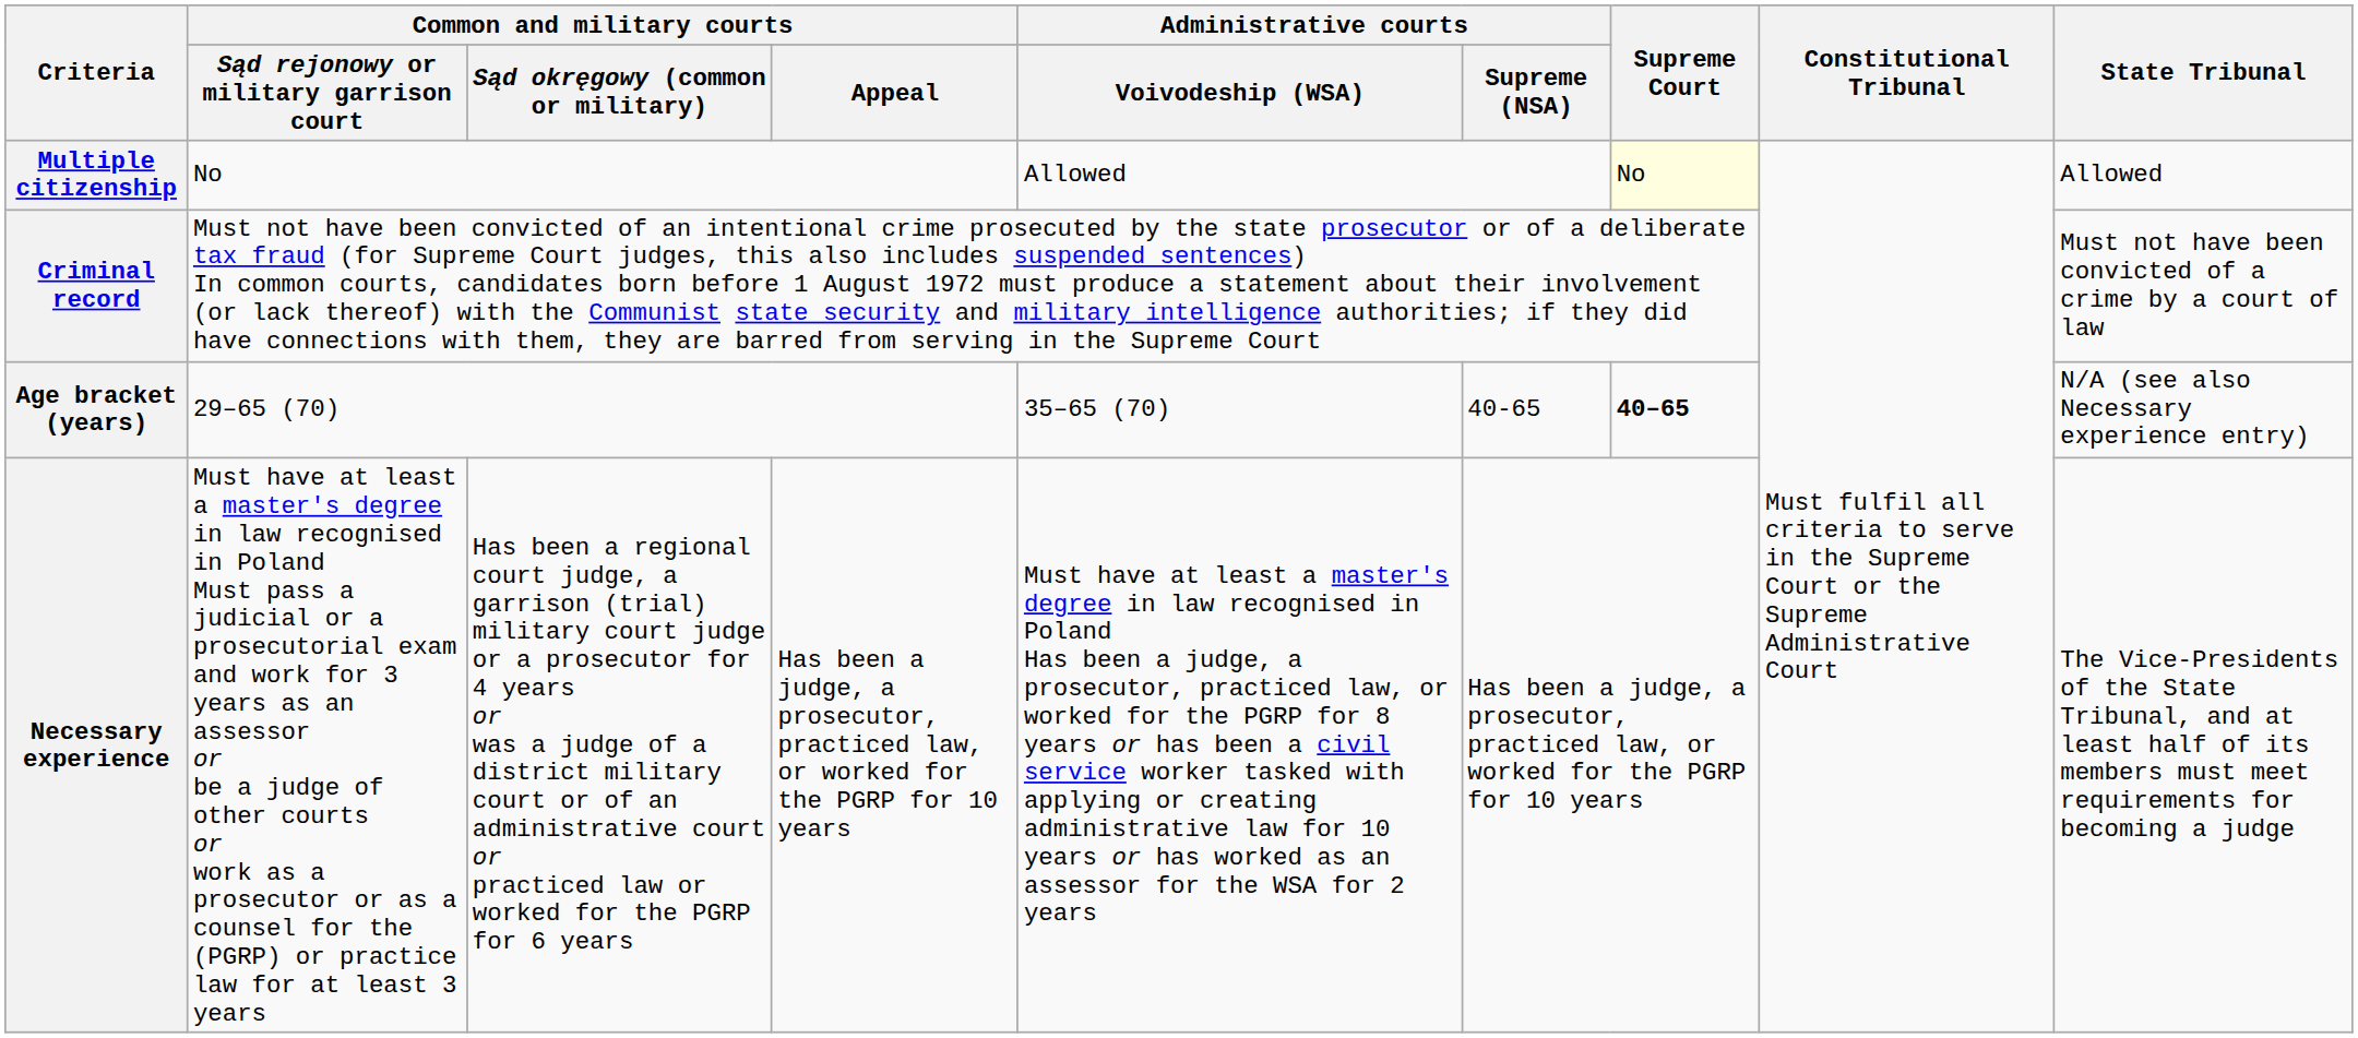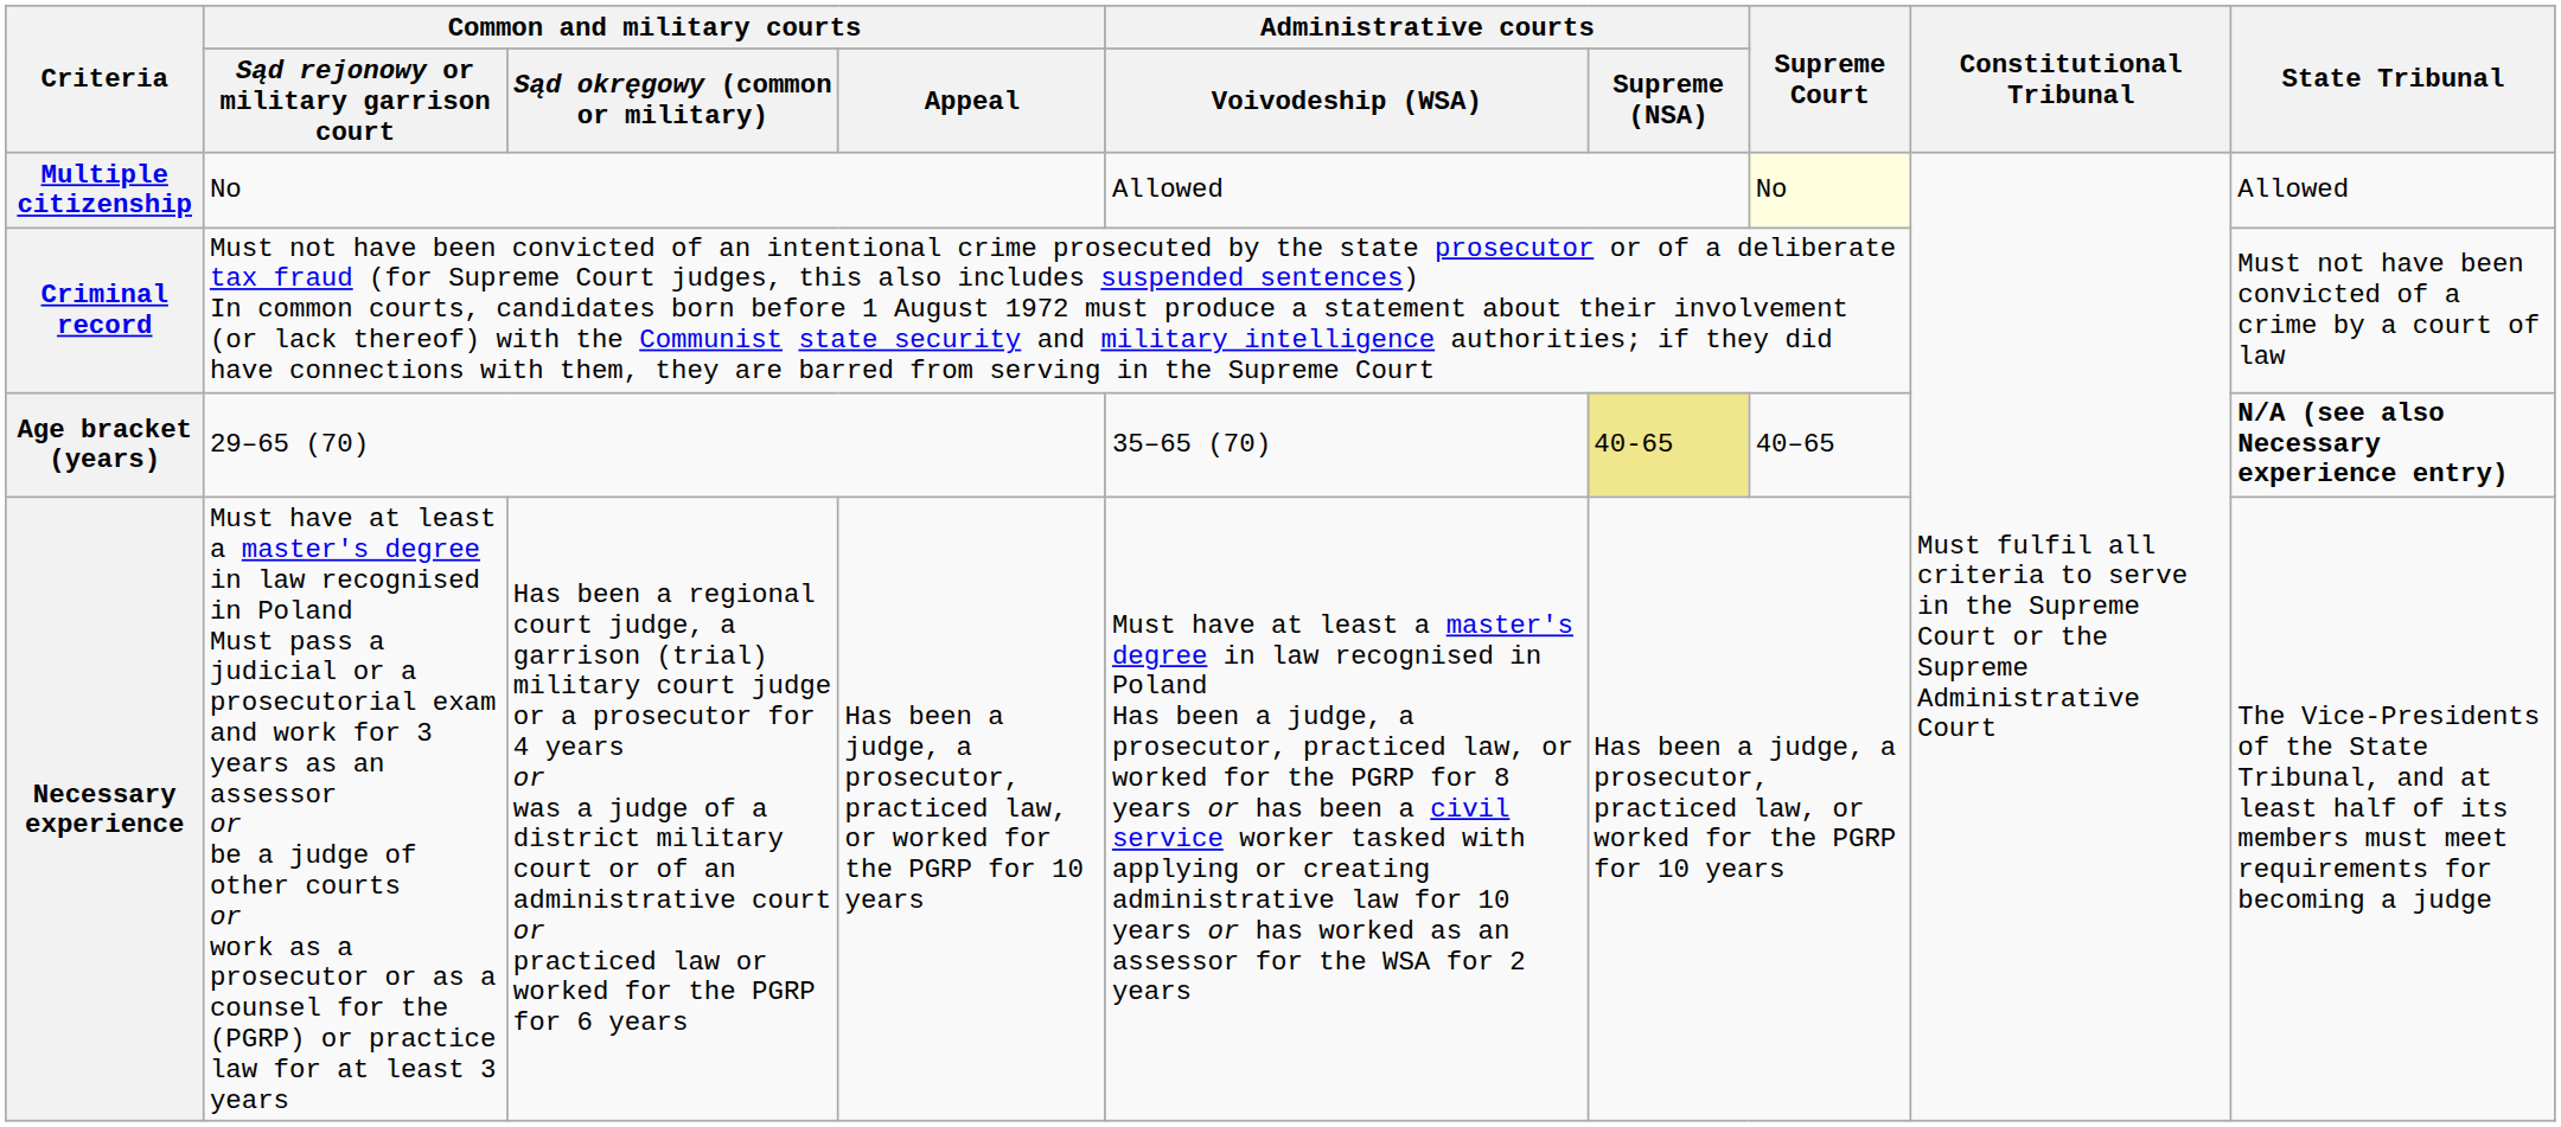Age bracket (years) | Administrative courts / Supreme (NSA): no background -> khaki background
Age bracket (years) | Supreme Court: bold -> normal
Age bracket (years) | State Tribunal: normal -> bold
